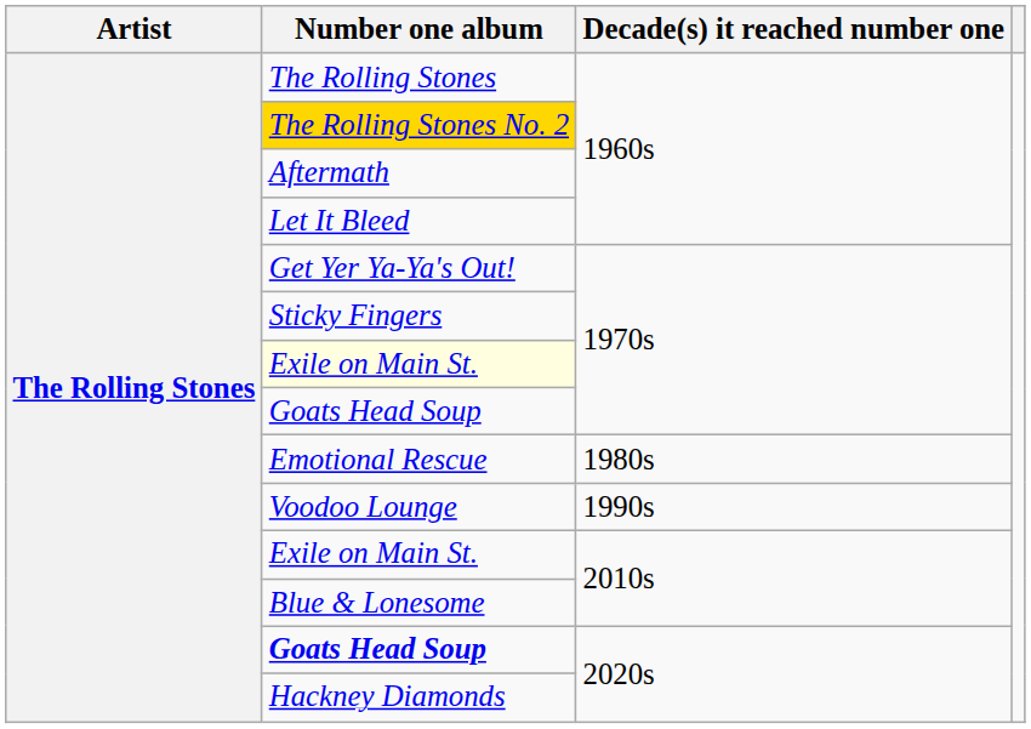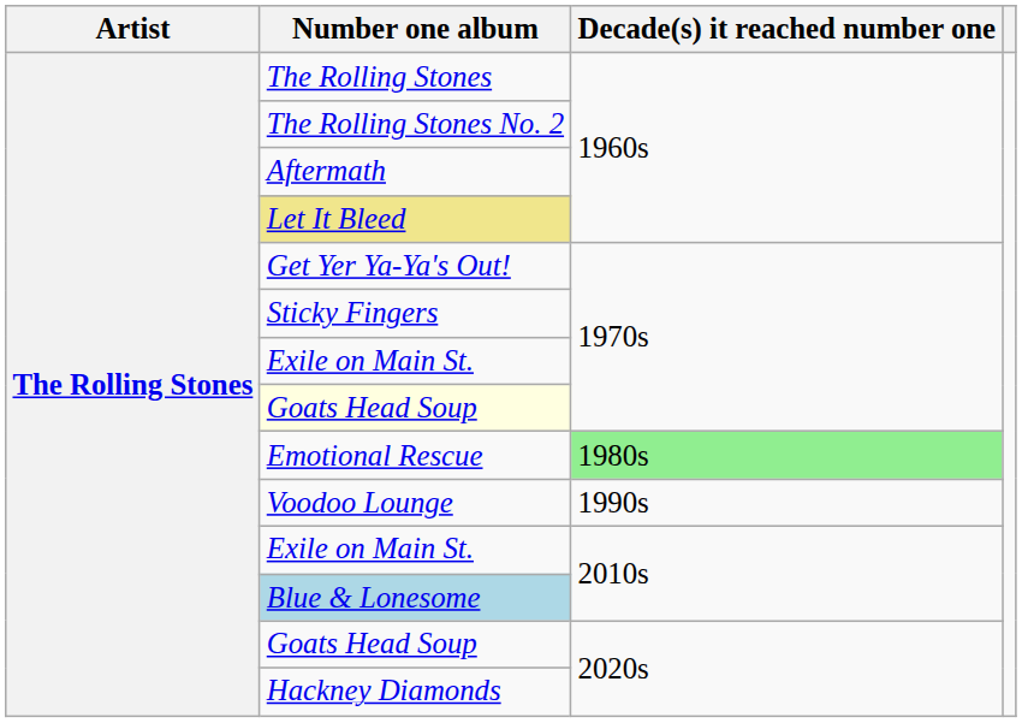The Rolling Stones No. 2 | Number one album: gold background -> no background
Let It Bleed | Number one album: no background -> khaki background
Exile on Main St. / 1970s | Number one album: lightyellow background -> no background
Goats Head Soup / 1970s | Number one album: no background -> lightyellow background
Emotional Rescue | Decade(s) it reached number one: no background -> lightgreen background
Blue & Lonesome | Number one album: no background -> lightblue background
Goats Head Soup / 2020s | Number one album: bold -> normal
